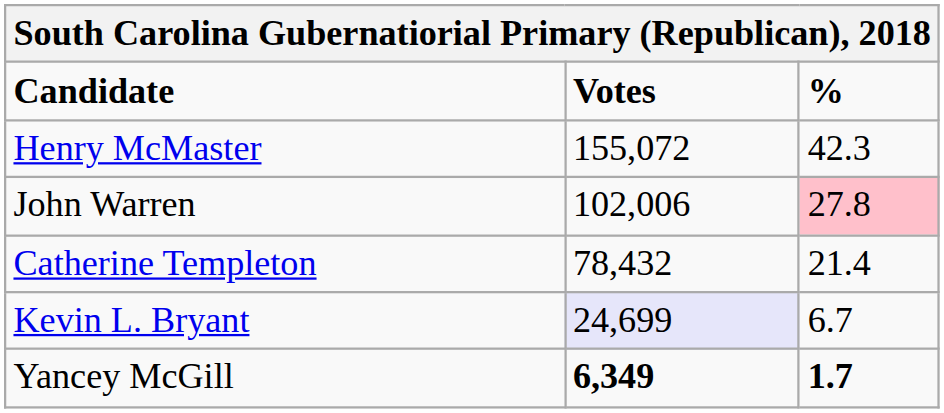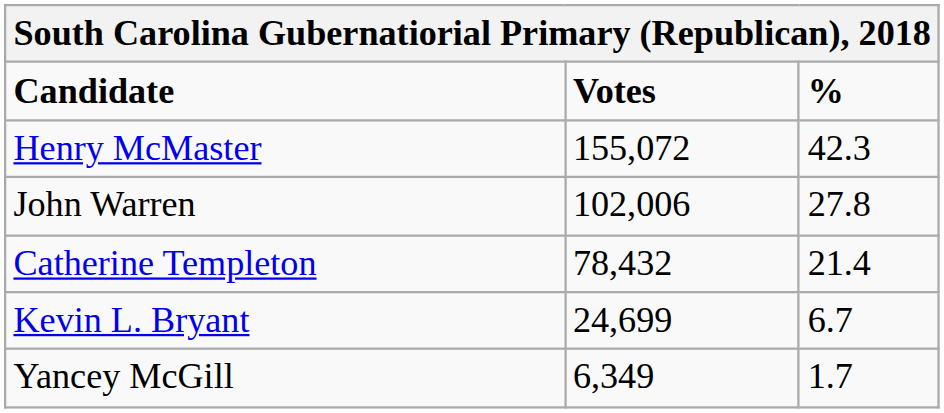John Warren | %: pink background -> no background
Kevin L. Bryant | Votes: lavender background -> no background
Yancey McGill | Votes: bold -> normal
Yancey McGill | %: bold -> normal
